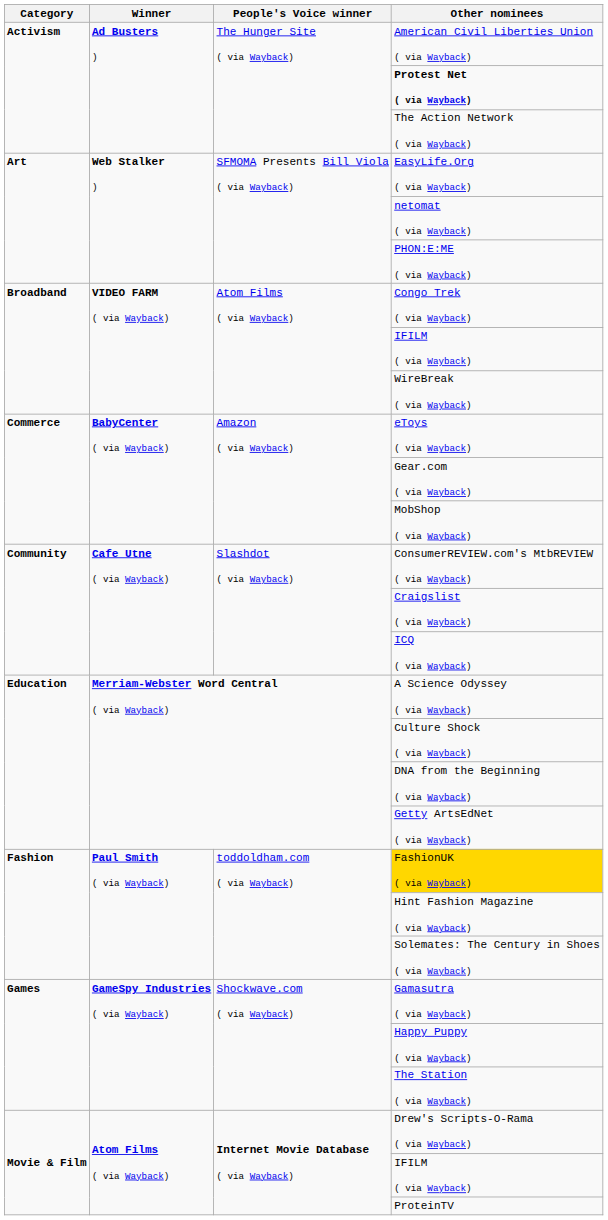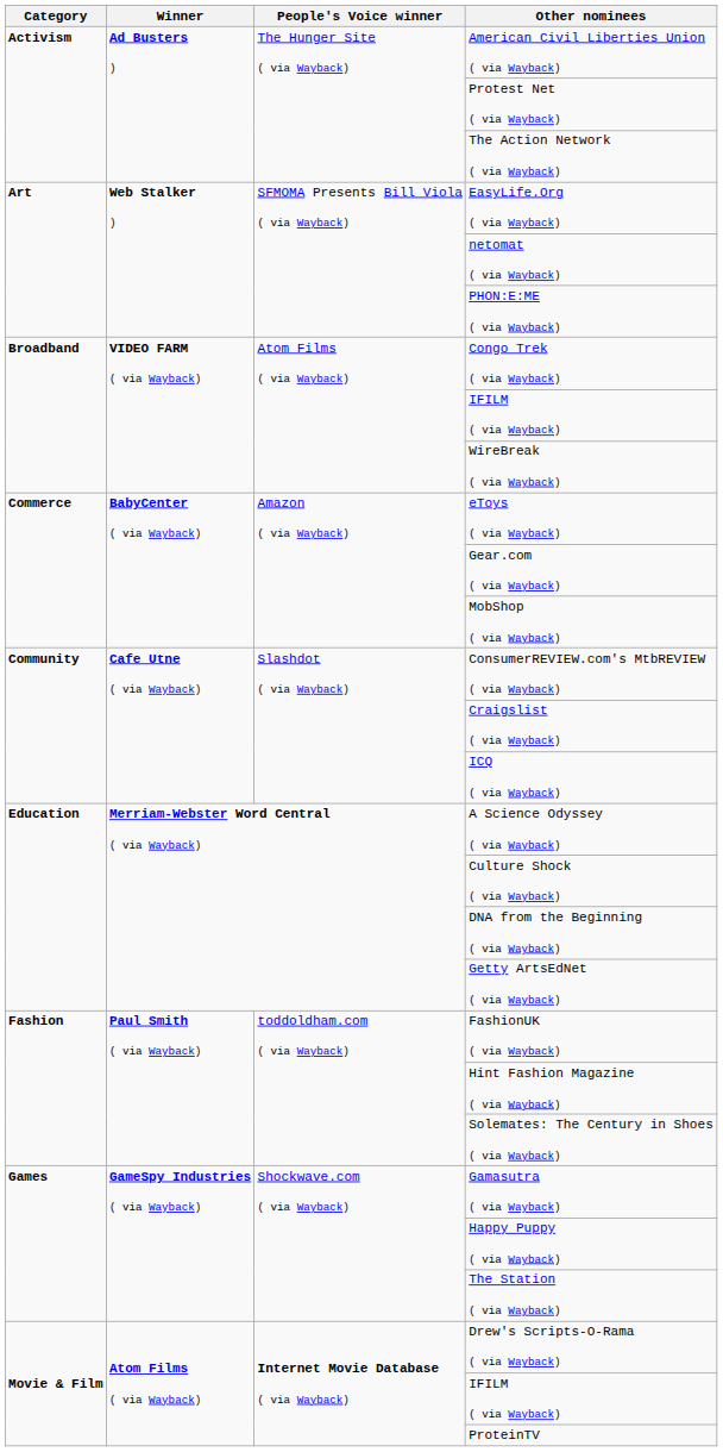Protest Net ( via Wayback) | Other nominees: bold -> normal
FashionUK ( via Wayback) | Other nominees: gold background -> no background
